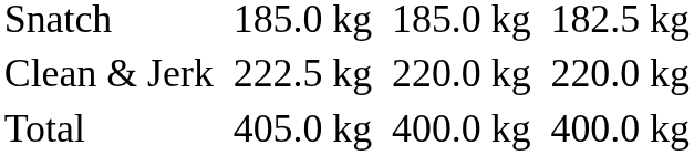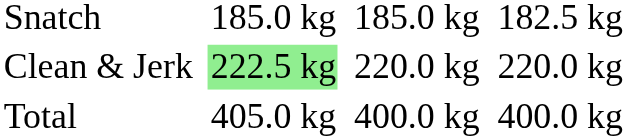Clean & Jerk | column 2: no background -> lightgreen background
